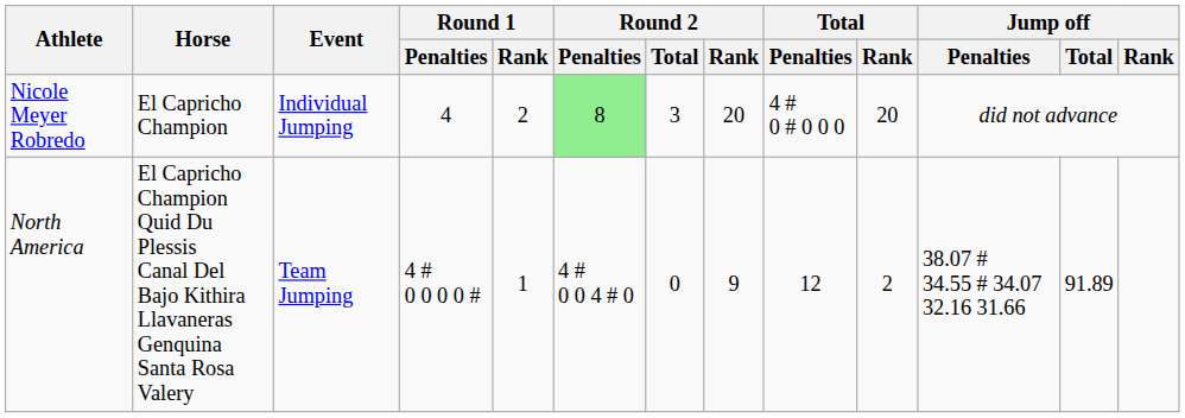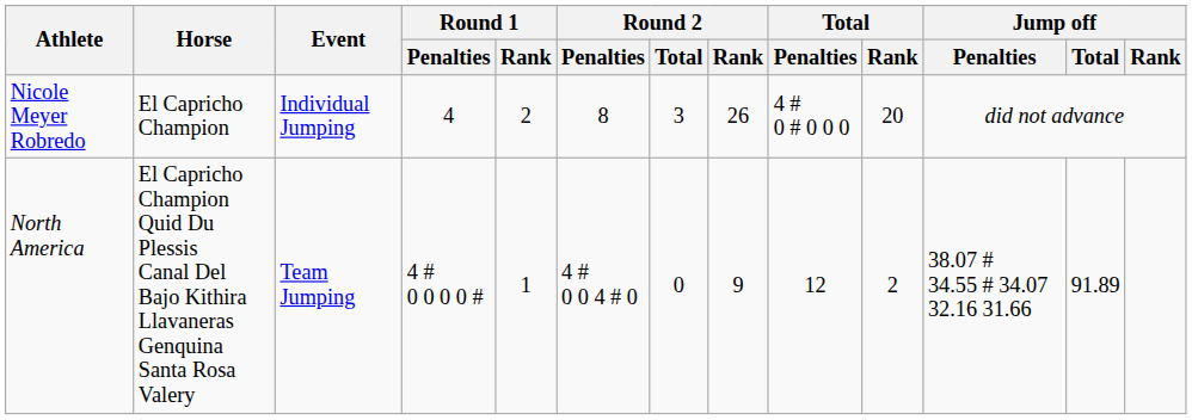Nicole Meyer Robredo | Round 2 / Penalties: lightgreen background -> no background
Nicole Meyer Robredo | Round 2 / Rank: 20 -> 26
